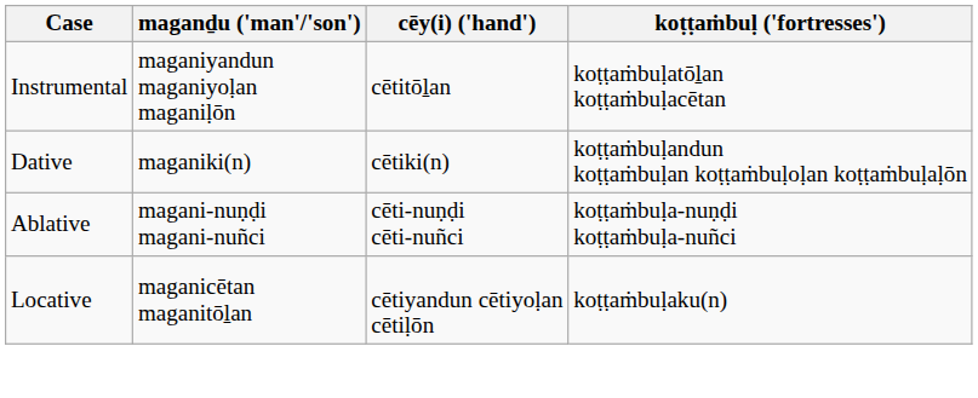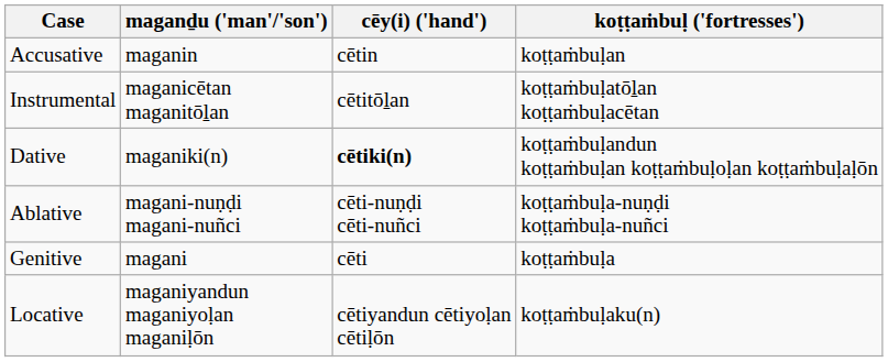+ row: Accusative | maganin | cētin | koṭṭaṁbuḷan
Instrumental | maganḏu ('man'/'son'): maganiyandun maganiyoḷan maganiḷōn -> maganicētan maganitōḻan
Dative | cēy(i) ('hand'): normal -> bold
+ row: Genitive | magani | cēti | koṭṭaṁbuḷa
Locative | maganḏu ('man'/'son'): maganicētan maganitōḻan -> maganiyandun maganiyoḷan maganiḷōn
